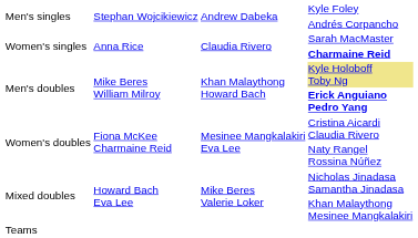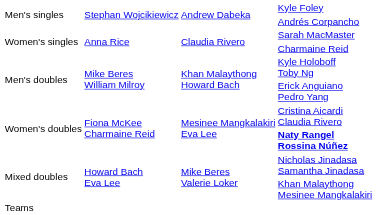Charmaine Reid | column 4: bold -> normal
Kyle Holoboff Toby Ng | column 4: khaki background -> no background
Erick Anguiano Pedro Yang | column 4: bold -> normal
Naty Rangel Rossina Núñez | column 4: normal -> bold
